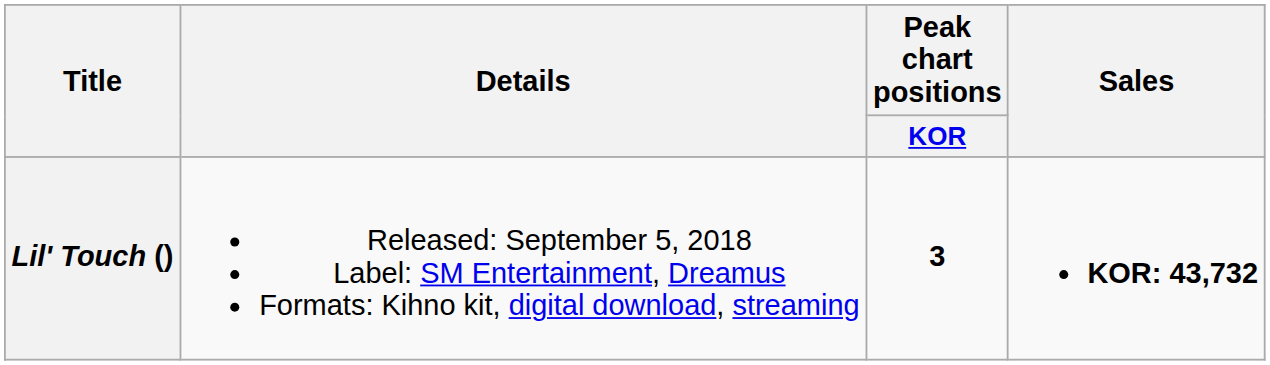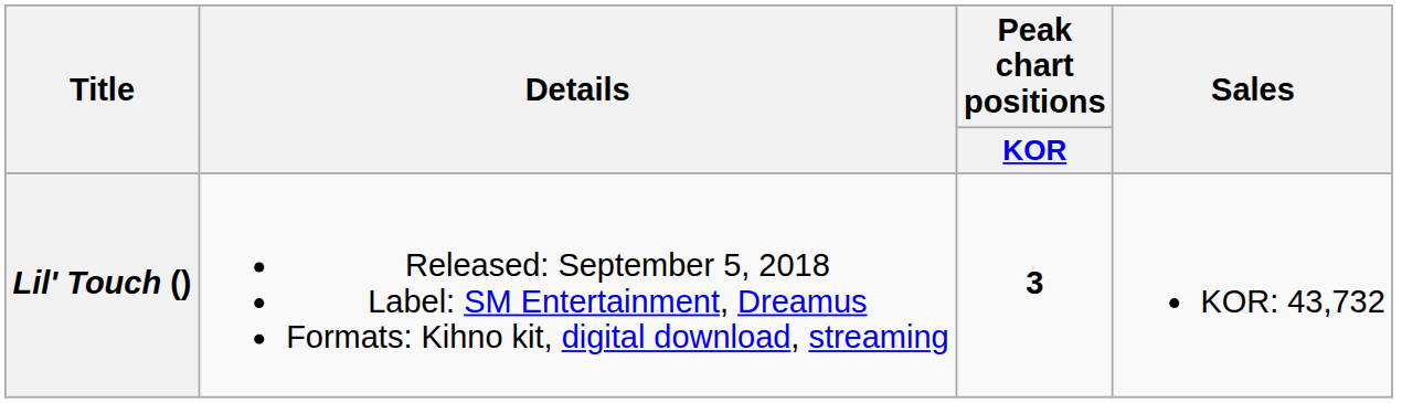Lil' Touch () | Sales: bold -> normal
